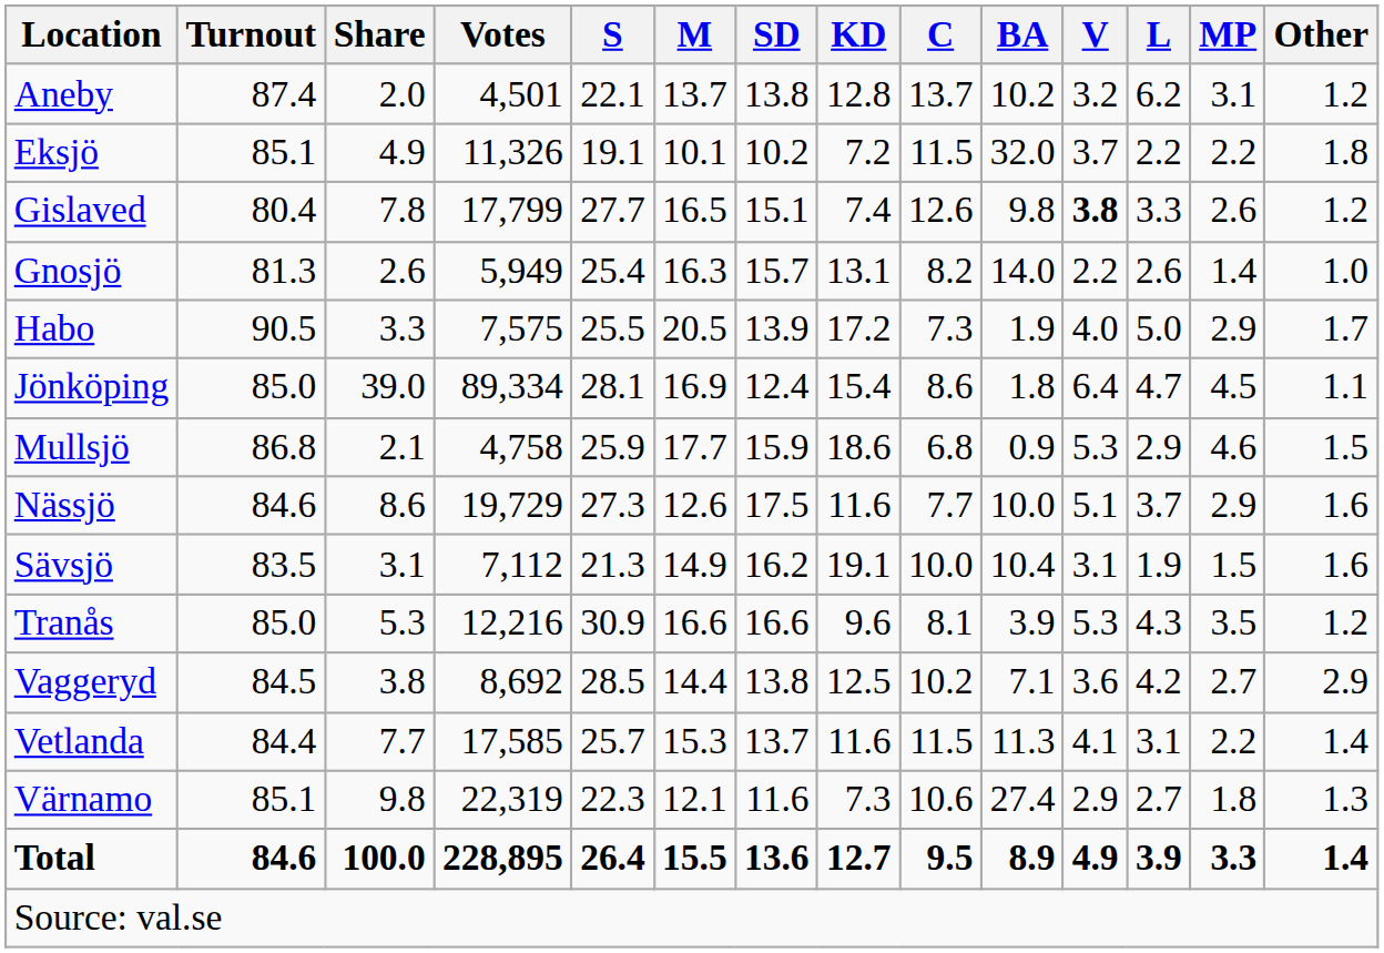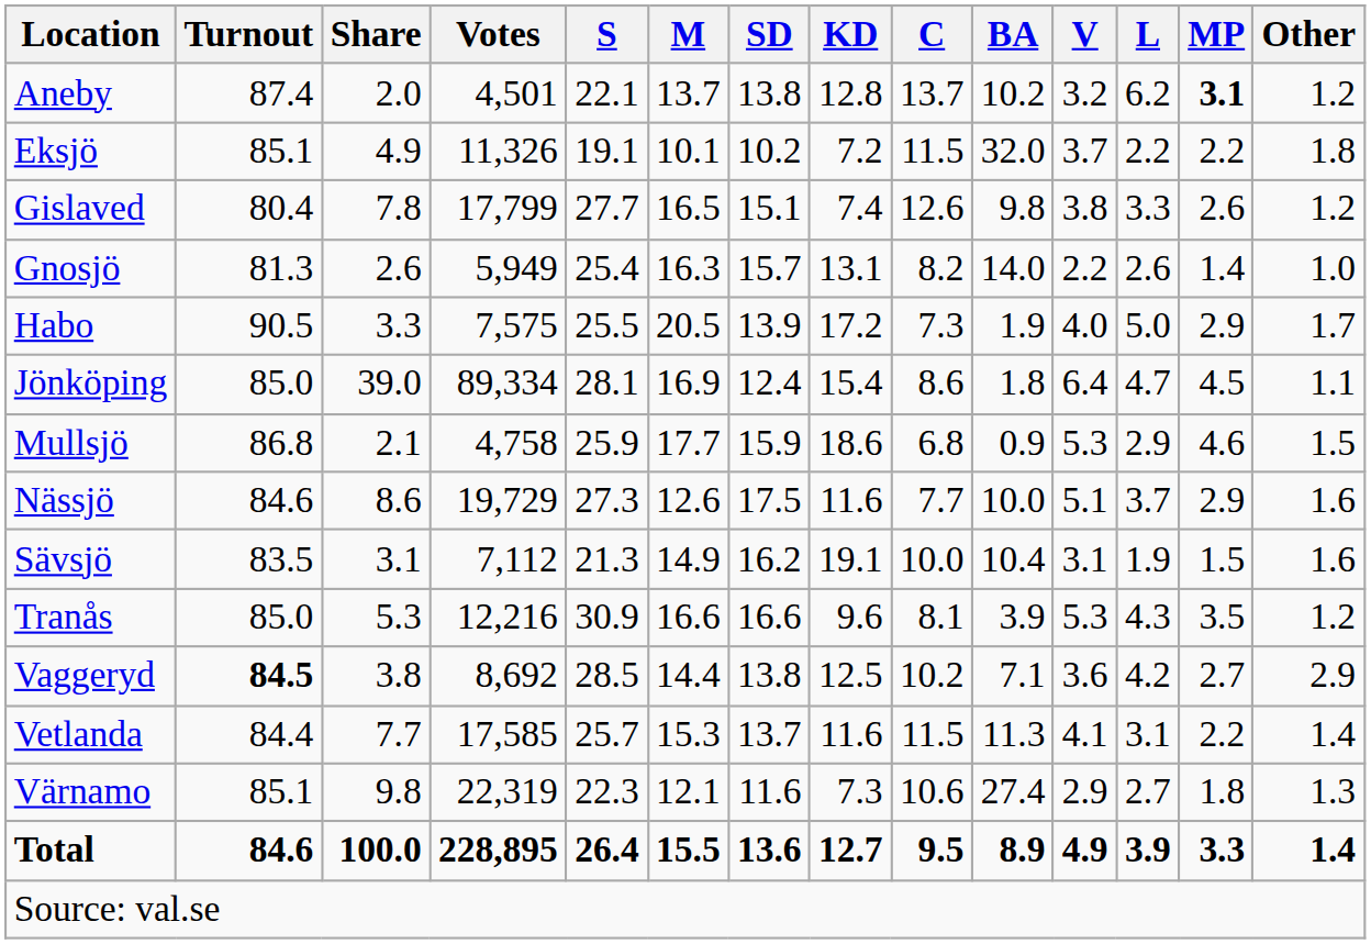Aneby | MP: normal -> bold
Gislaved | V: bold -> normal
Vaggeryd | Turnout: normal -> bold
